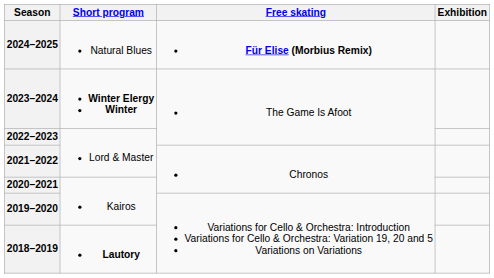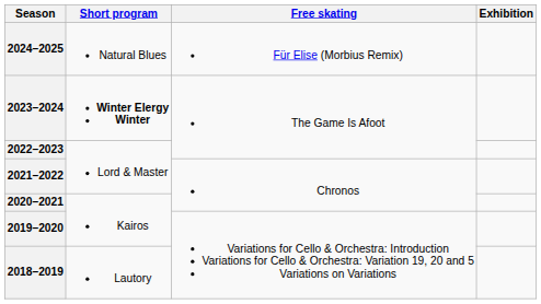2024–2025 | Free skating: bold -> normal
2018–2019 | Short program: bold -> normal
